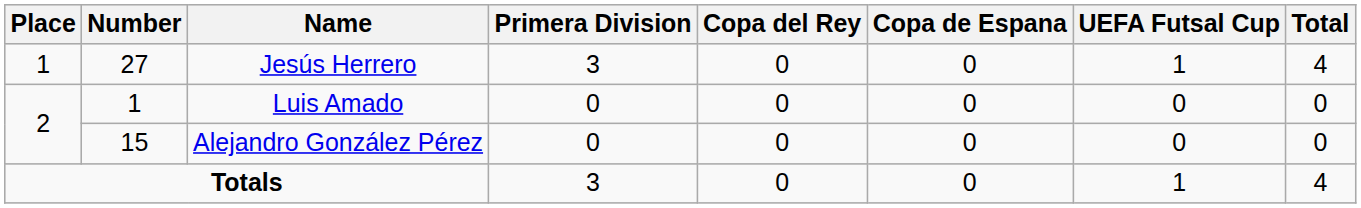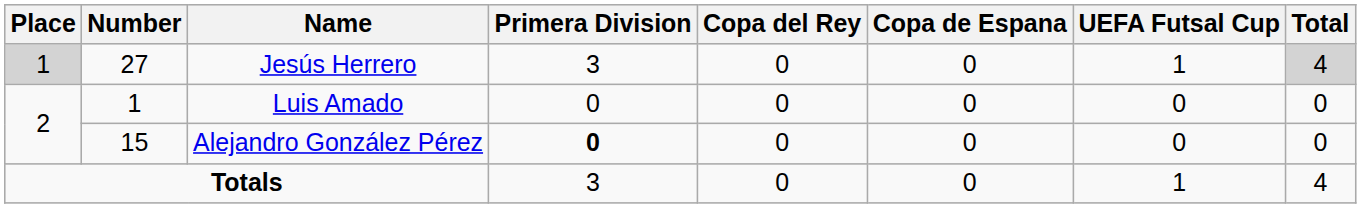Jesús Herrero | Place: no background -> lightgrey background
Jesús Herrero | Total: no background -> lightgrey background
Alejandro González Pérez | Primera Division: normal -> bold
